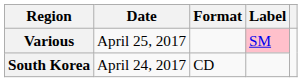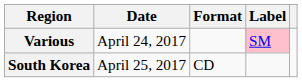Various | Date: April 25, 2017 -> April 24, 2017
South Korea | Date: April 24, 2017 -> April 25, 2017
